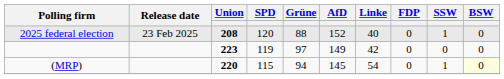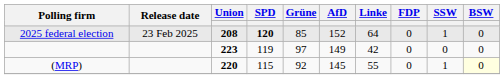2025 federal election | SPD: normal -> bold
2025 federal election | Grüne: 88 -> 85
2025 federal election | Linke: 40 -> 64
(MRP) | Grüne: 94 -> 92
(MRP) | Linke: 54 -> 55
